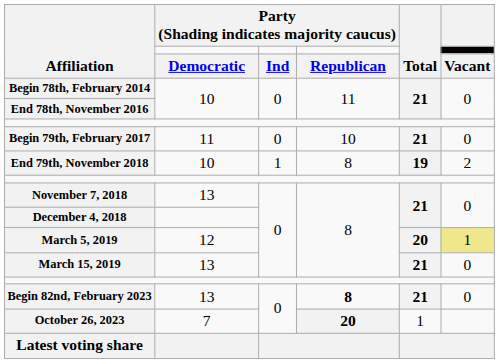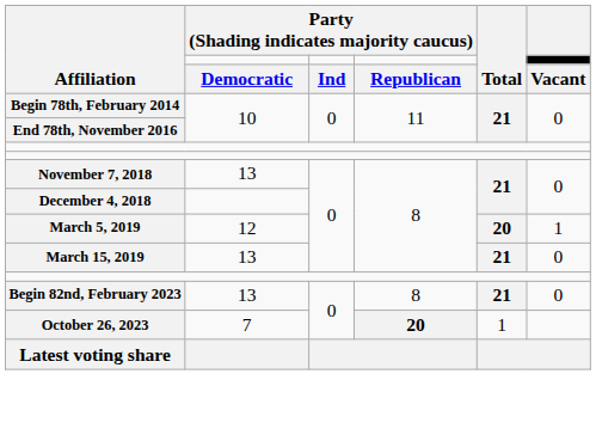- row: Begin 79th, February 2017 | 11 | 0 | 10 | 21 | 0
- row: End 79th, November 2018 | 10 | 1 | 8 | 19 | 2
March 5, 2019 | column 6: khaki background -> no background
Begin 82nd, February 2023 | column 4: bold -> normal
